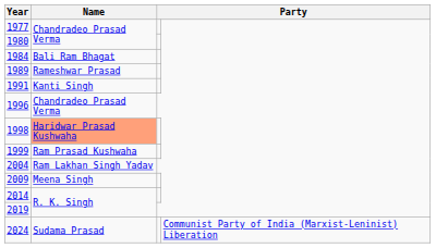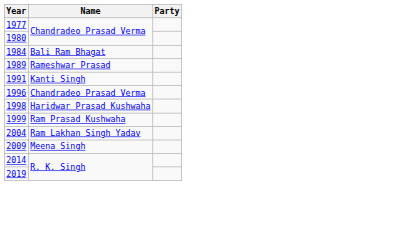1998 | Name: lightsalmon background -> no background
- row: 2024 | Sudama Prasad | Communist Party of India (Marxist-Leninist) Liberation
